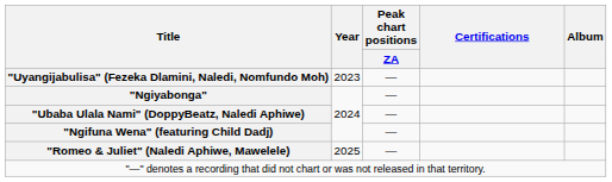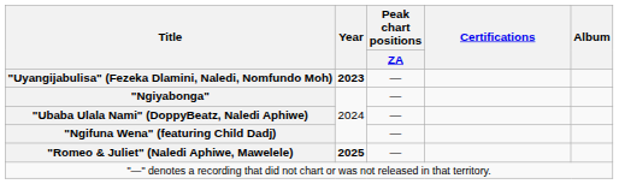"Uyangijabulisa" (Fezeka Dlamini, Naledi, Nomfundo Moh) | Year: normal -> bold
"Romeo & Juliet" (Naledi Aphiwe, Mawelele) | Year: normal -> bold
